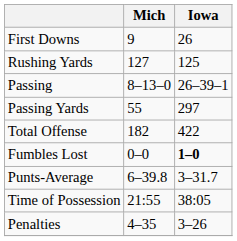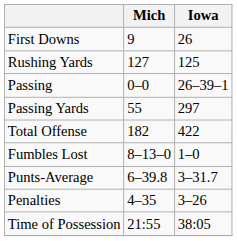Passing | Mich: 8–13–0 -> 0–0
Fumbles Lost | Mich: 0–0 -> 8–13–0
Fumbles Lost | Iowa: bold -> normal
rows swapped: Penalties <-> Time of Possession
